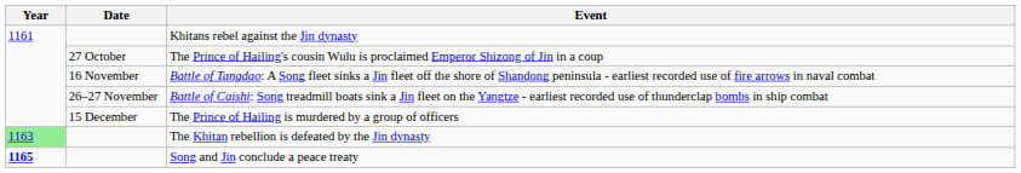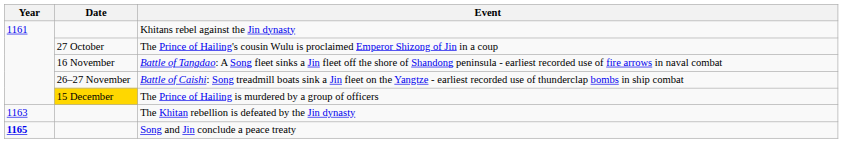The Prince of Hailing is murdered by a group of officers | Date: no background -> gold background
The Khitan rebellion is defeated by the Jin dynasty | Year: lightgreen background -> no background
